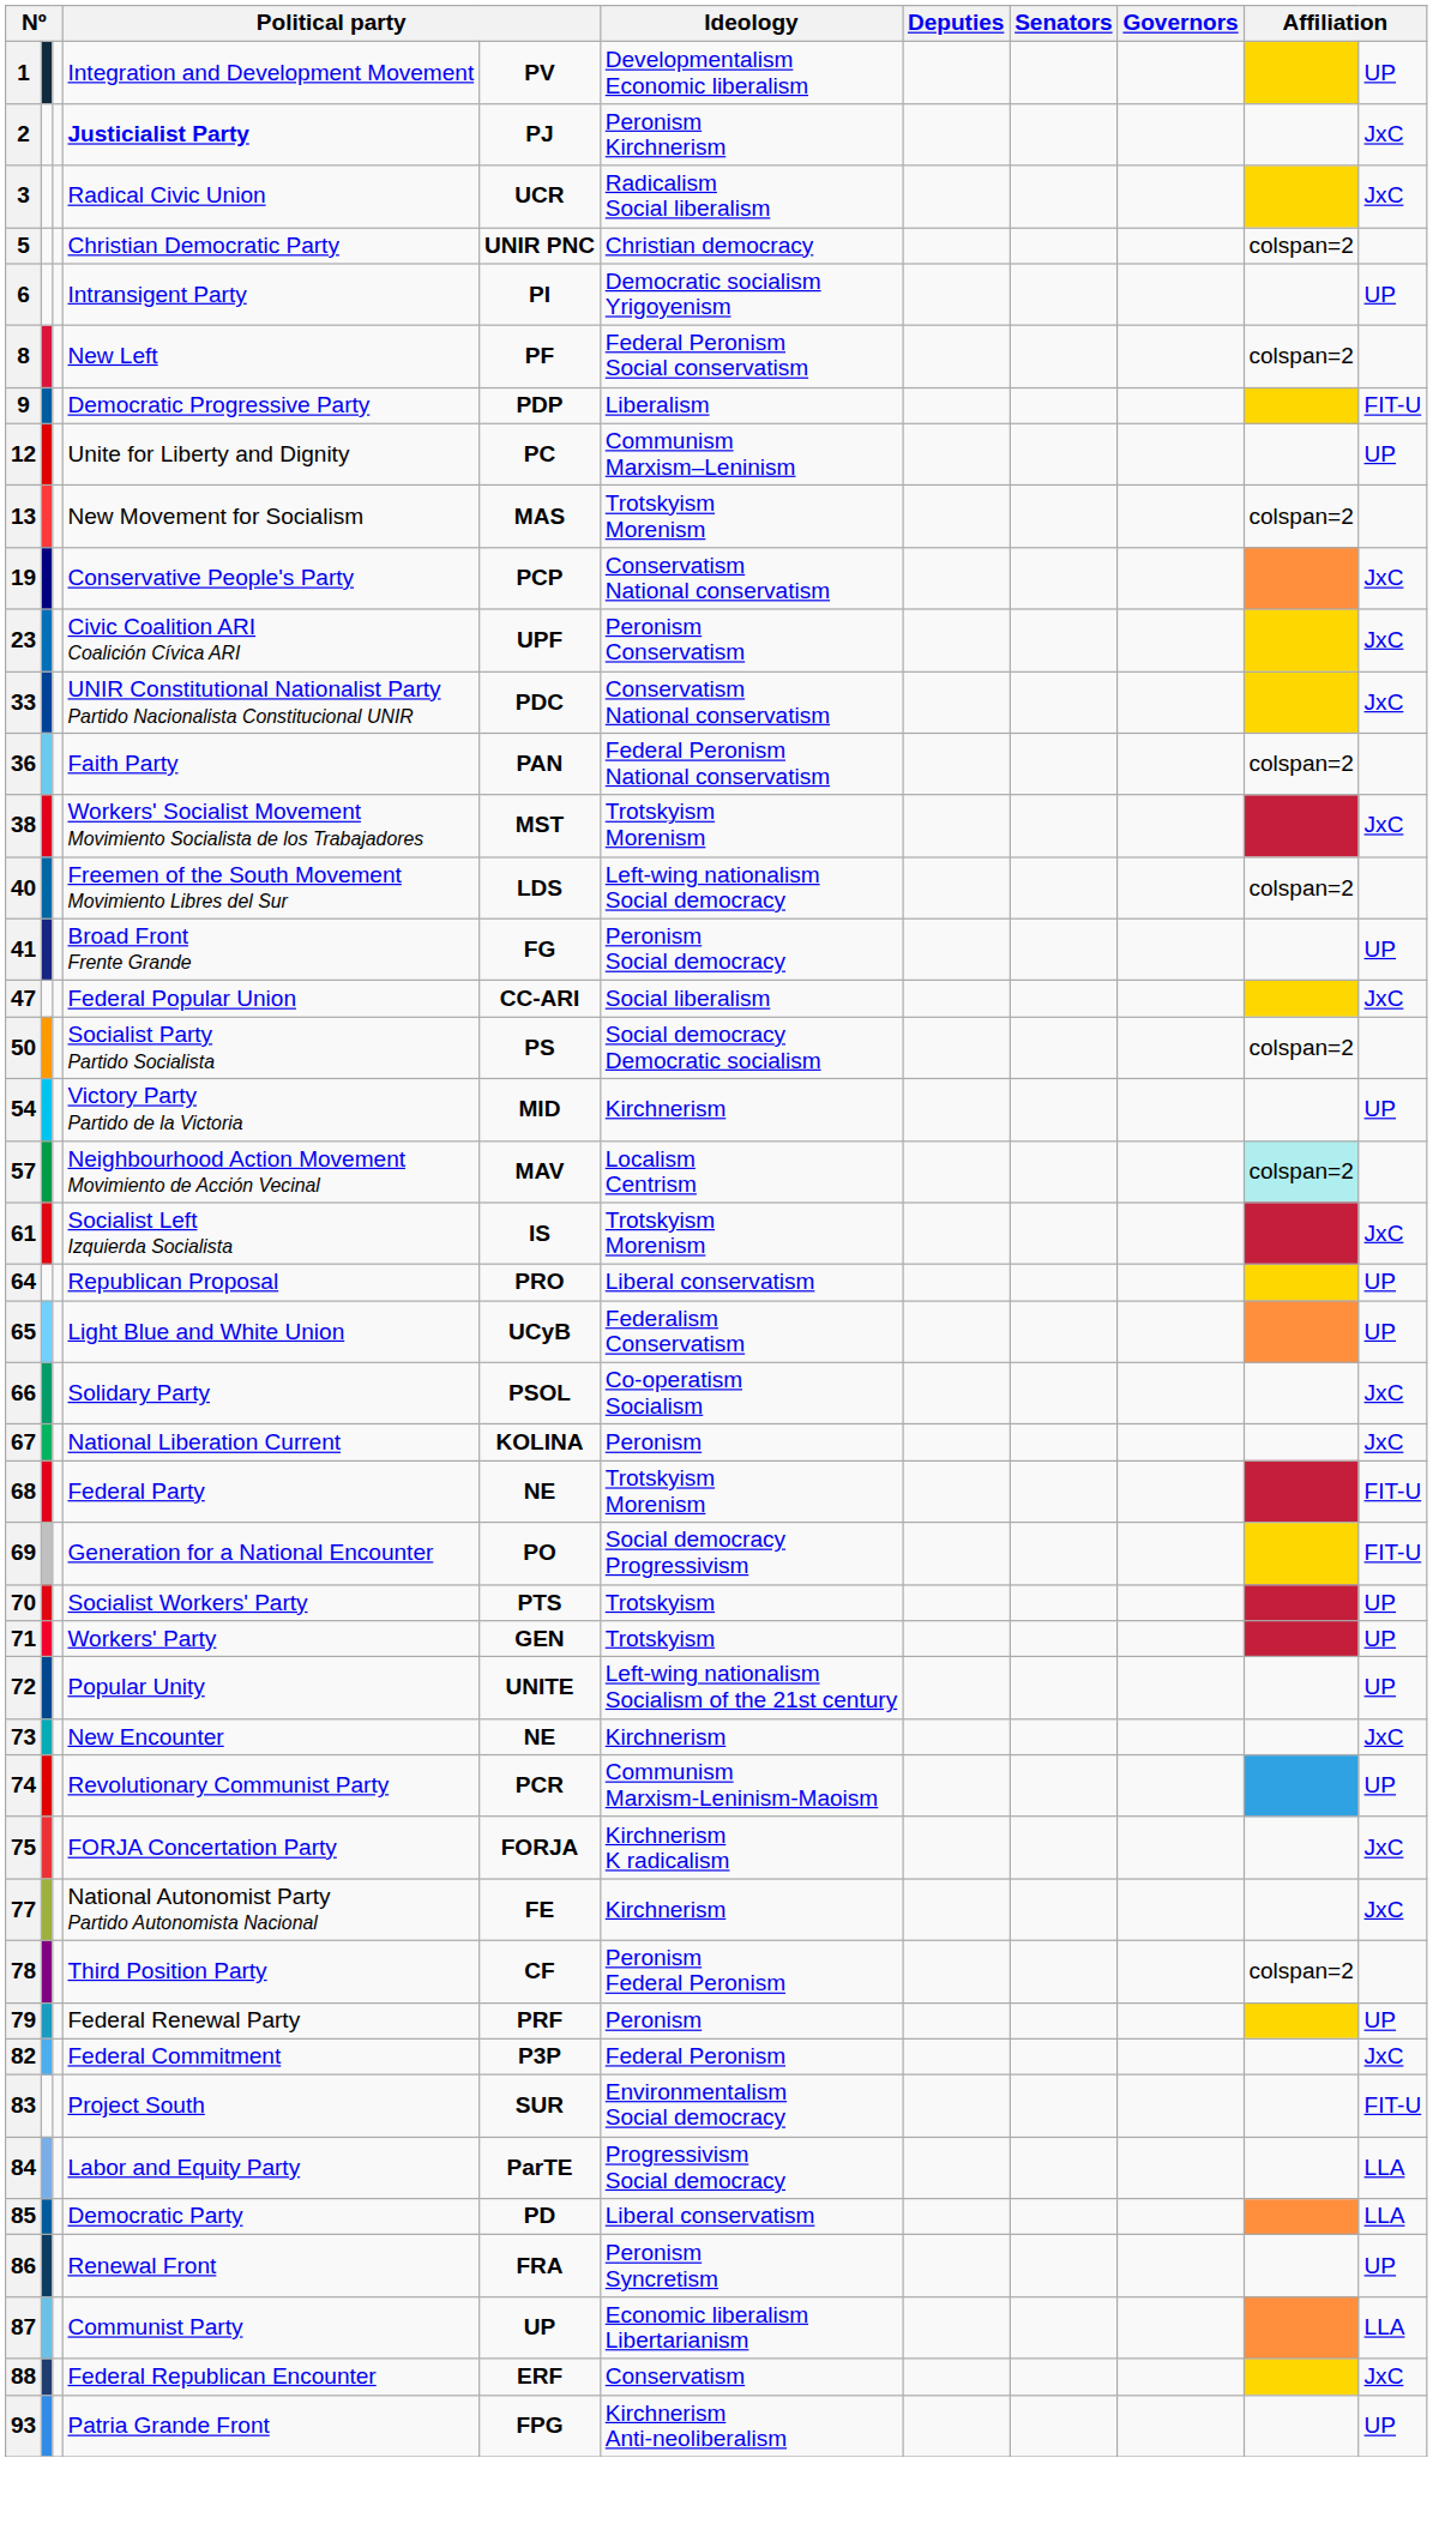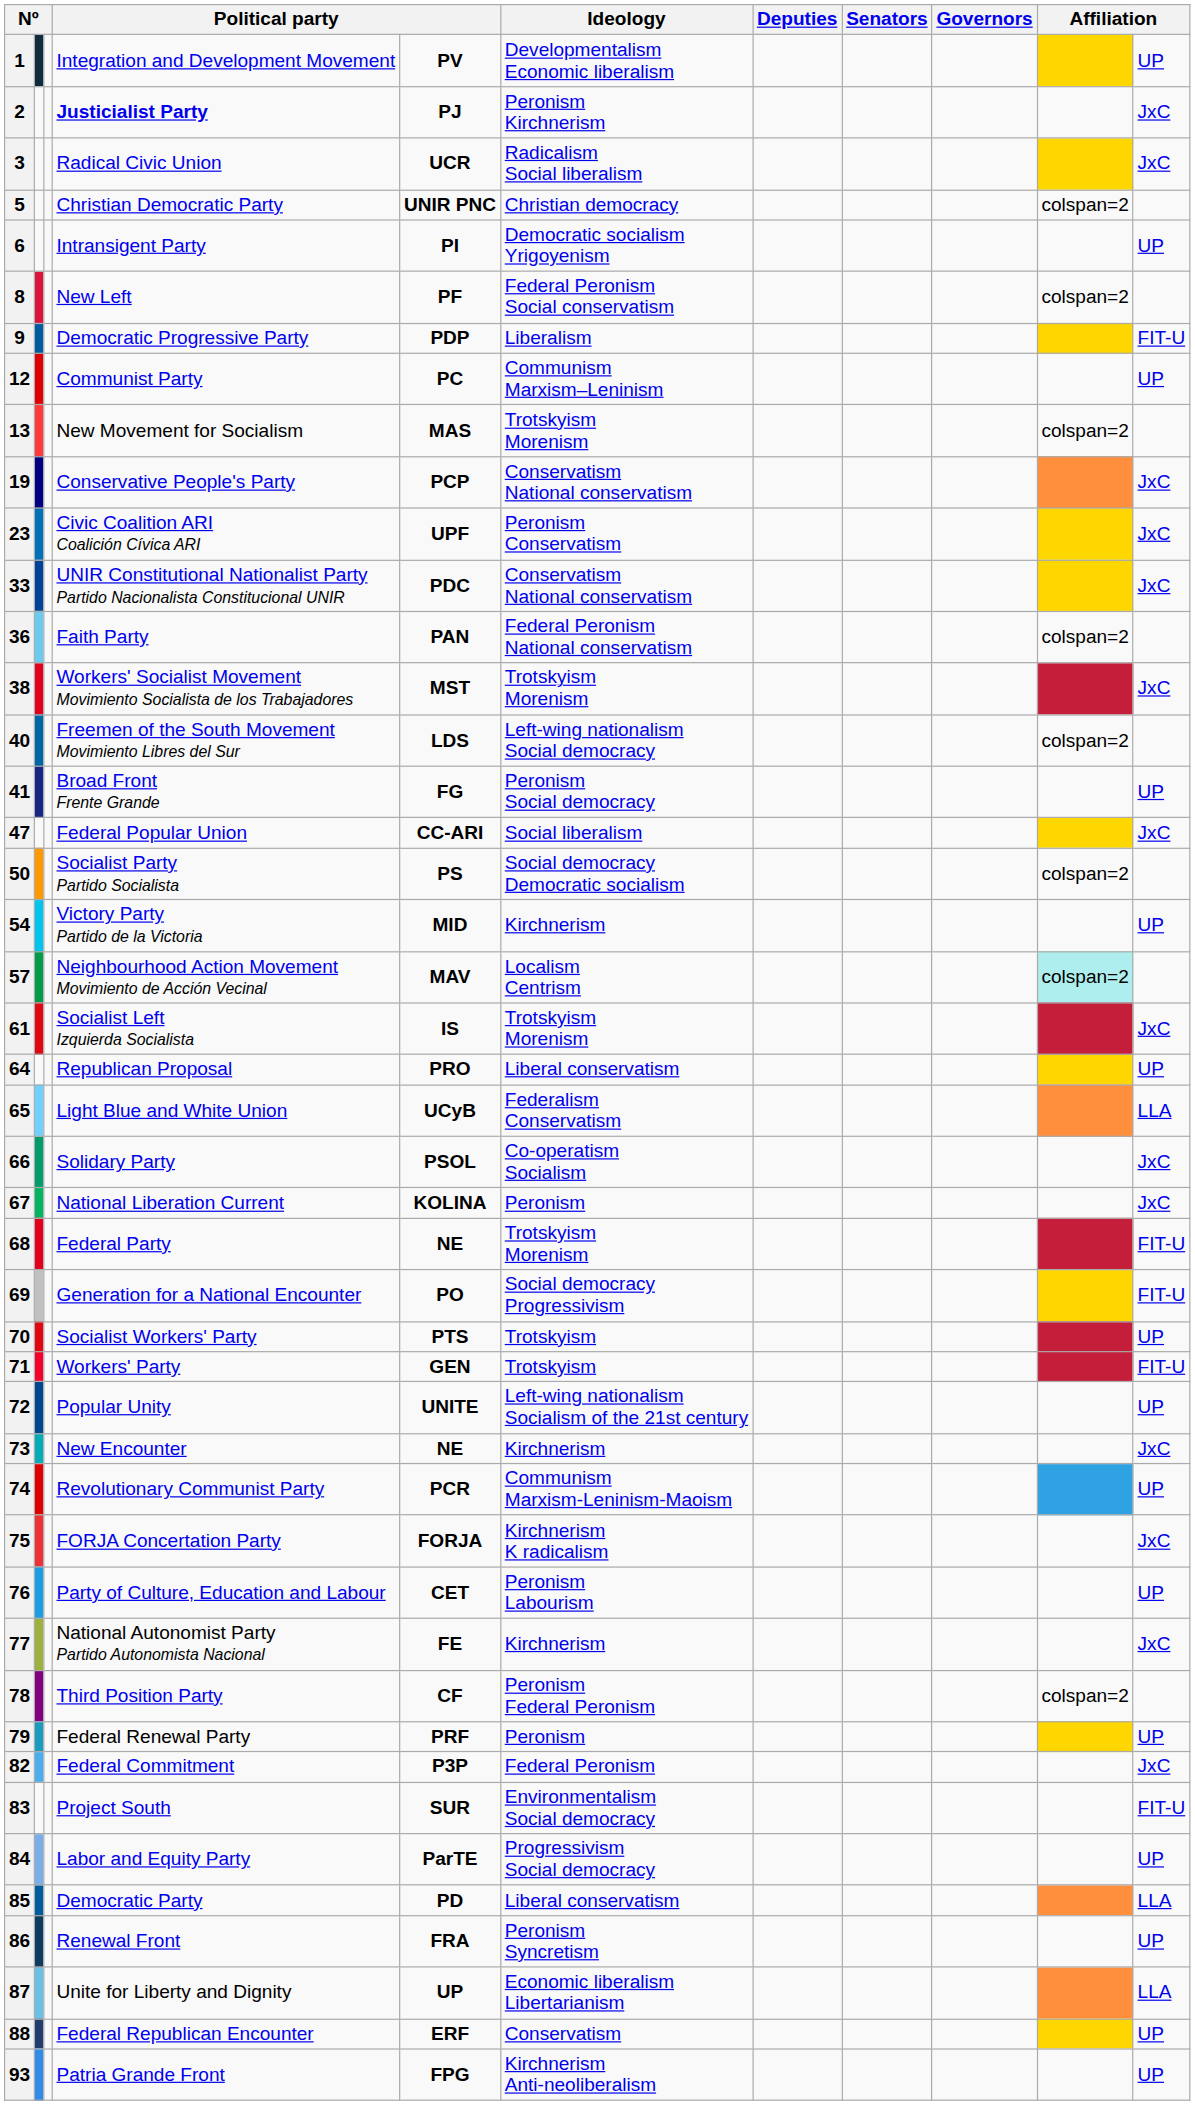12 | column 4: Unite for Liberty and Dignity -> Communist Party
65 | column 11: UP -> LLA
71 | column 11: UP -> FIT-U
+ row: 76 | Party of Culture, Education and Labour | CET | Peronism Labourism | UP
84 | column 11: LLA -> UP
87 | column 4: Communist Party -> Unite for Liberty and Dignity
88 | column 11: JxC -> UP
